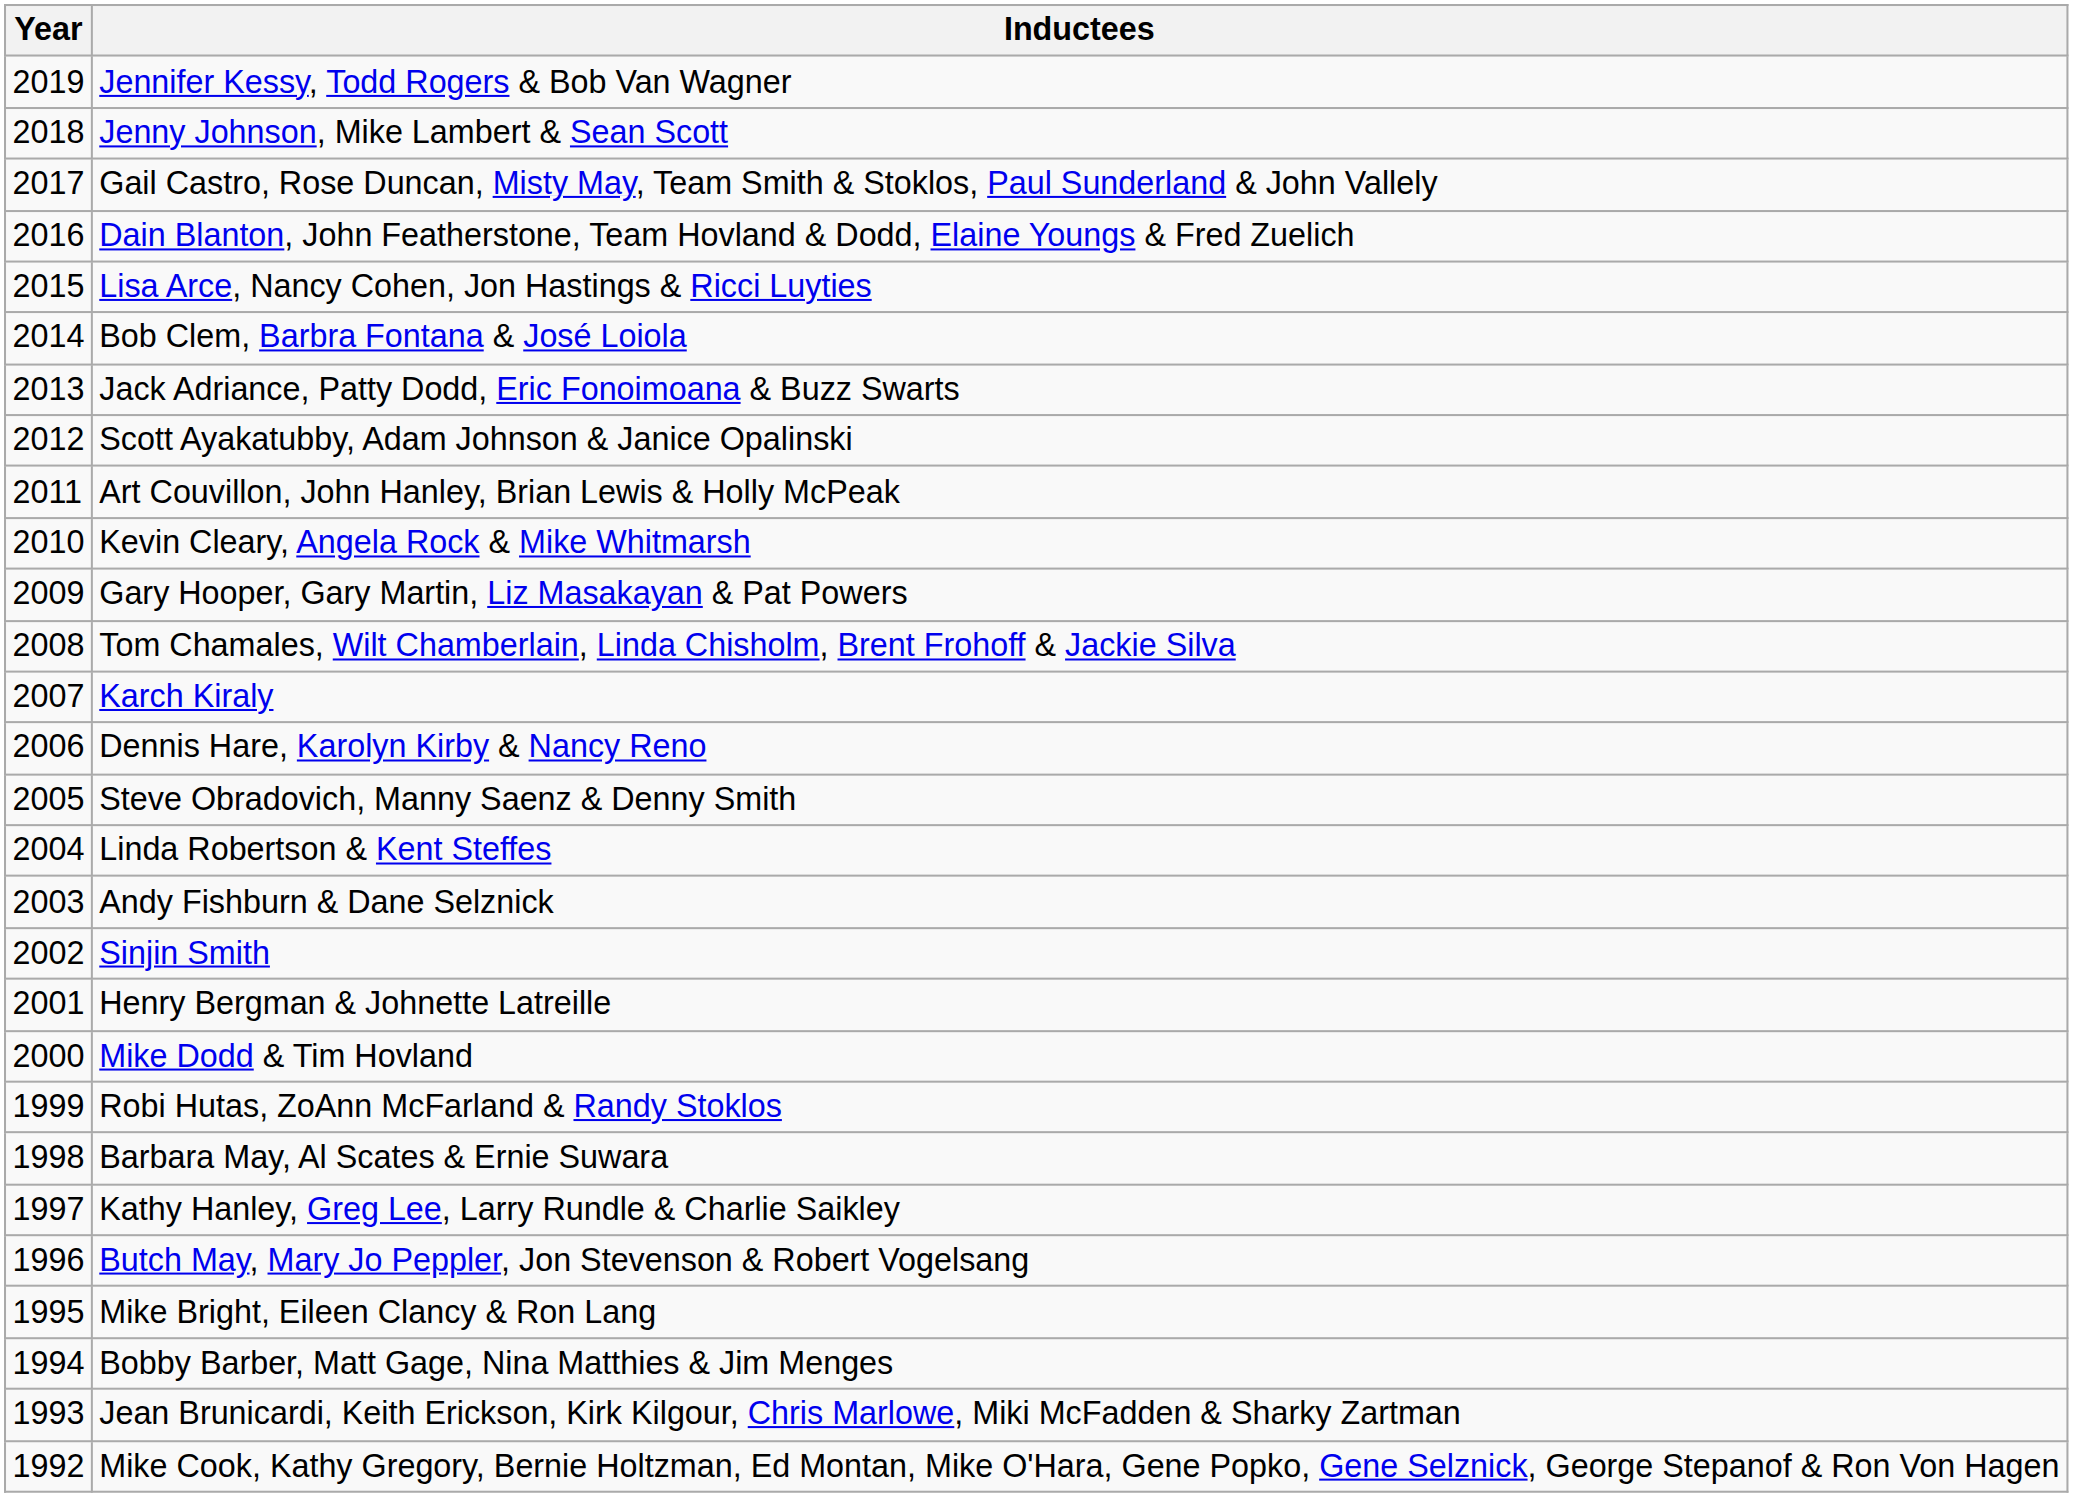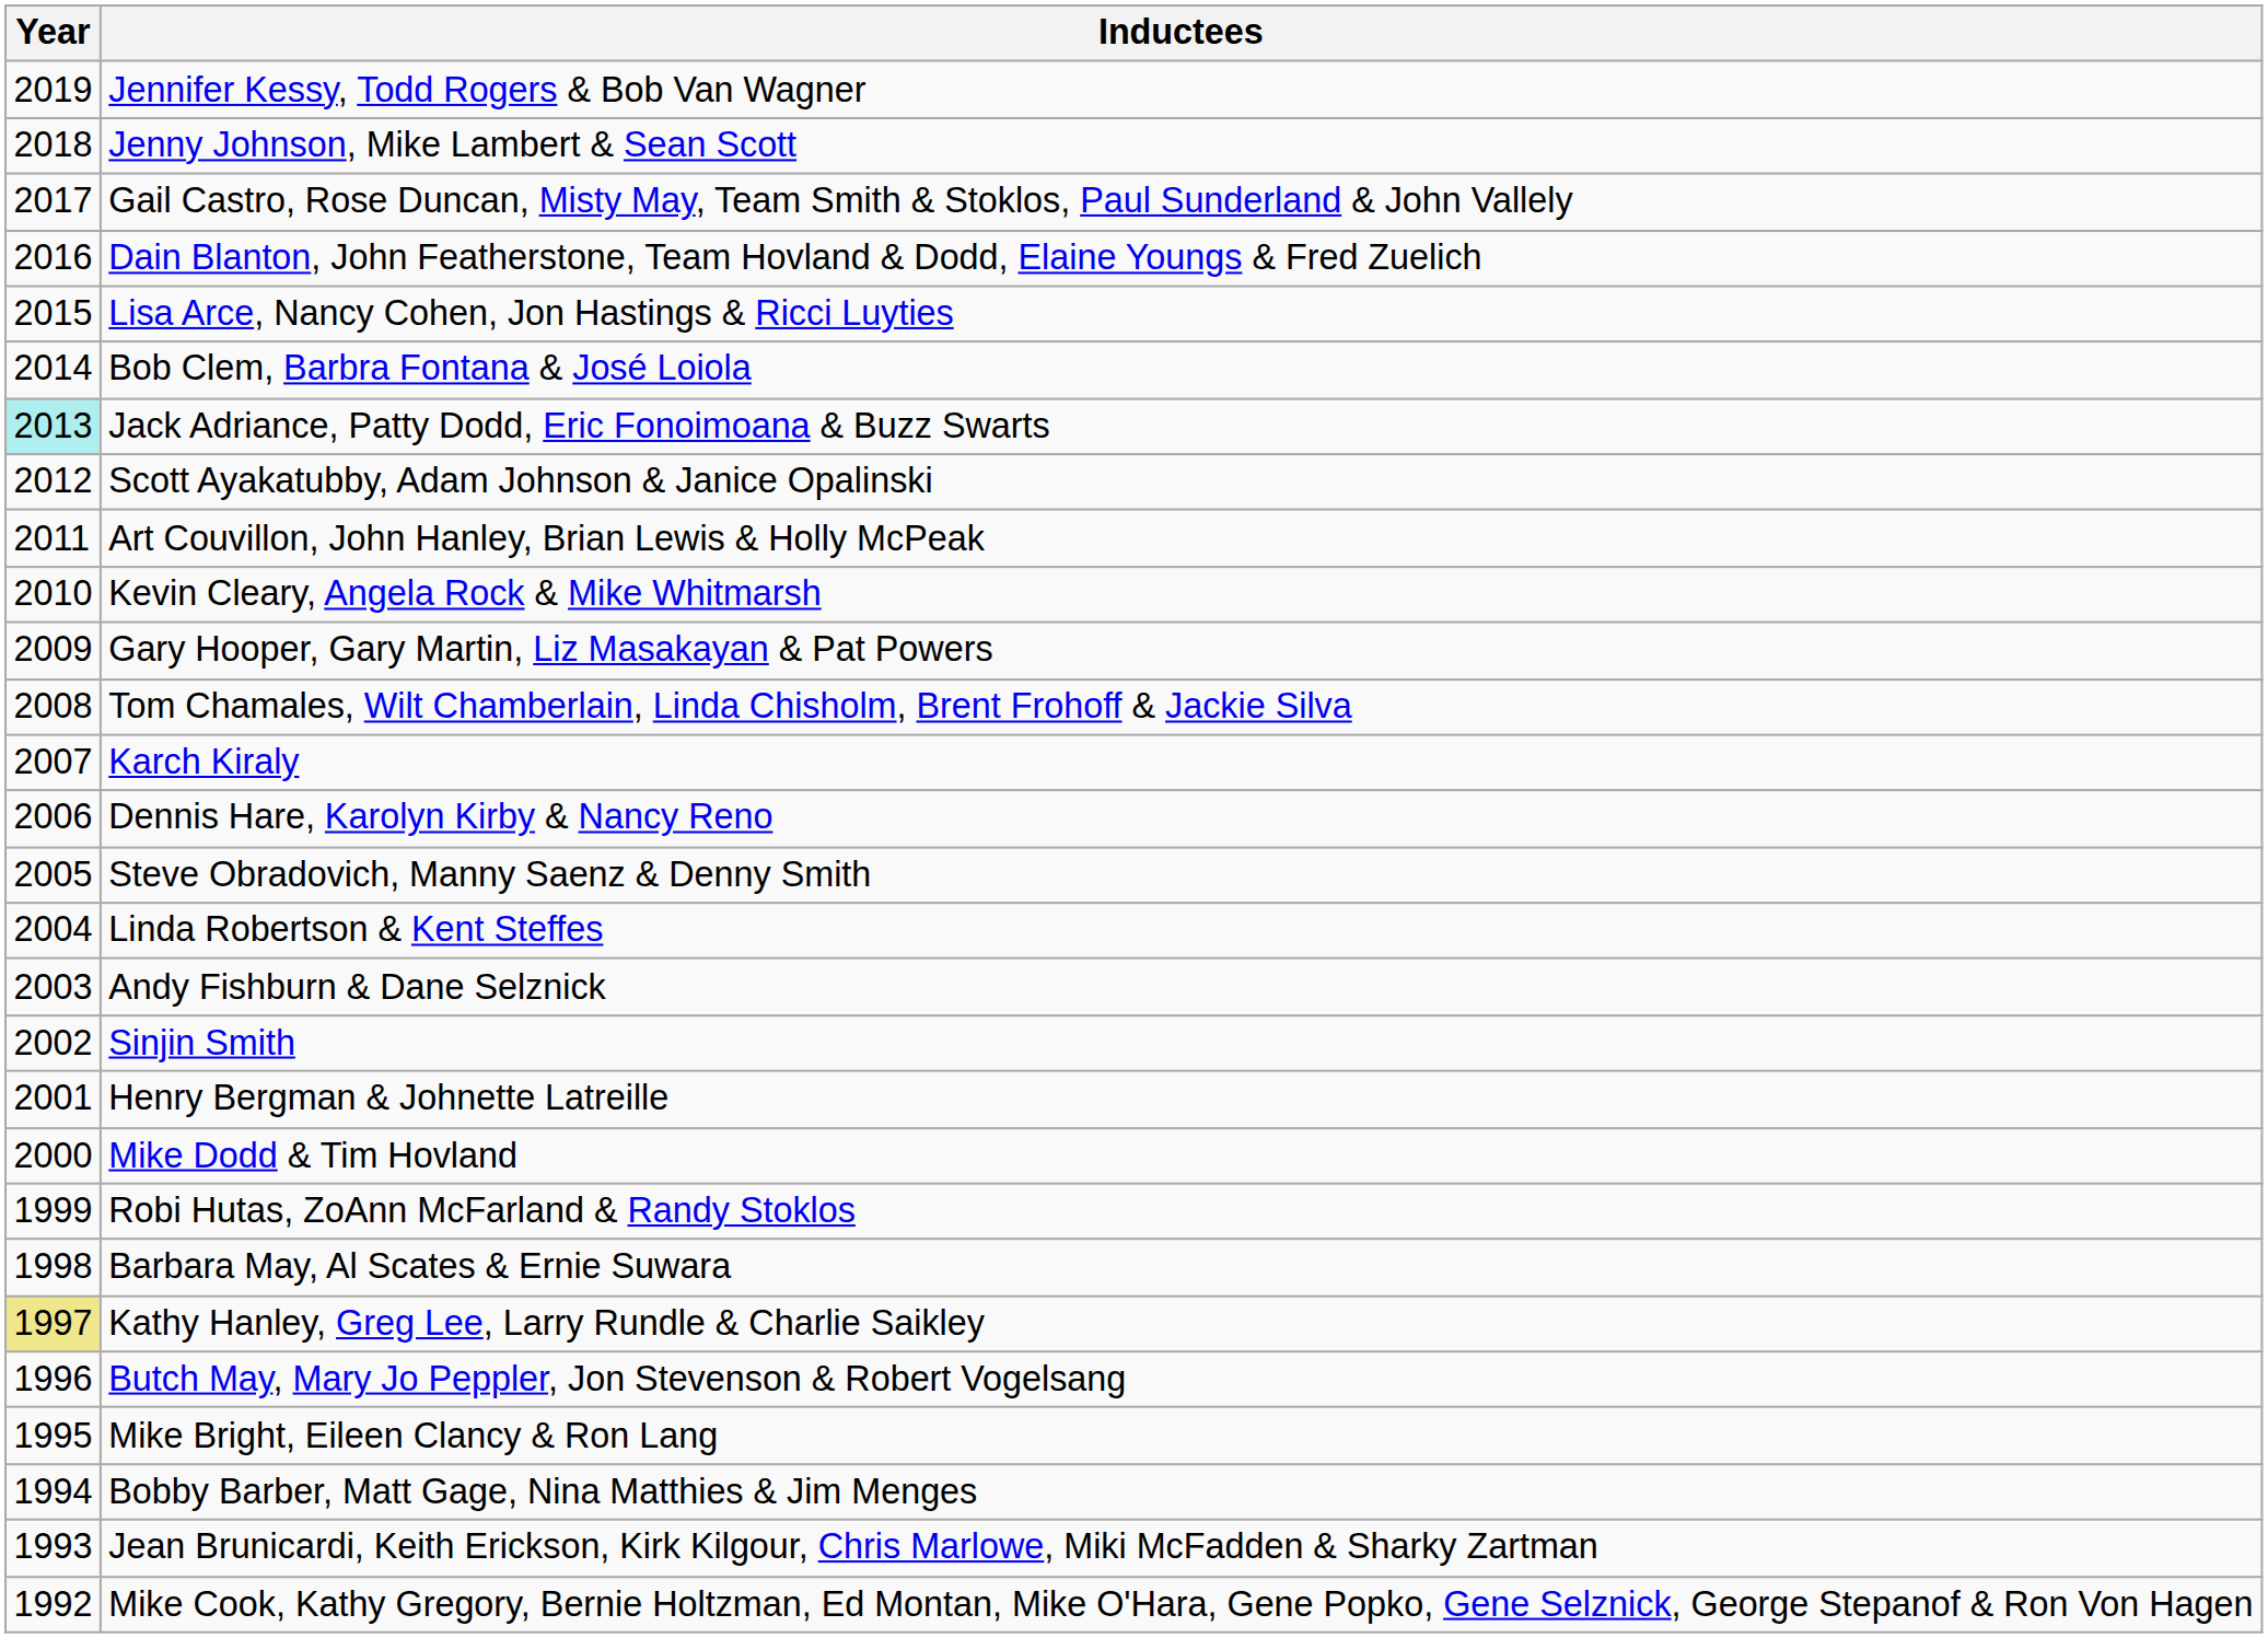Jack Adriance, Patty Dodd, Eric Fonoimoana & Buzz Swarts | Year: no background -> paleturquoise background
Kathy Hanley, Greg Lee, Larry Rundle & Charlie Saikley | Year: no background -> khaki background
